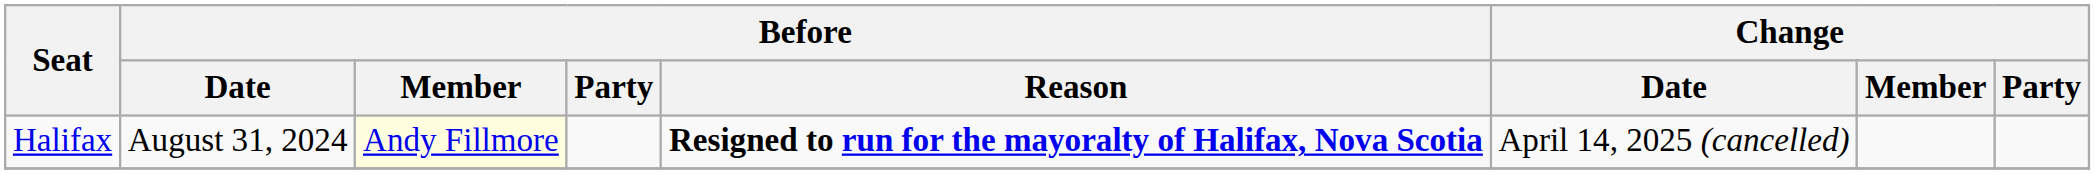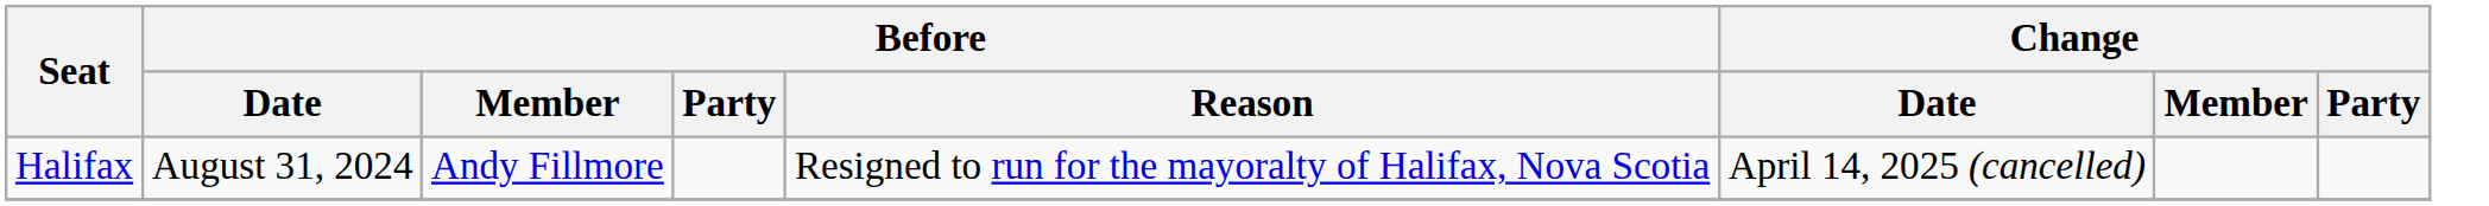Halifax | Before / Member: lightyellow background -> no background
Halifax | Before / Reason: bold -> normal
